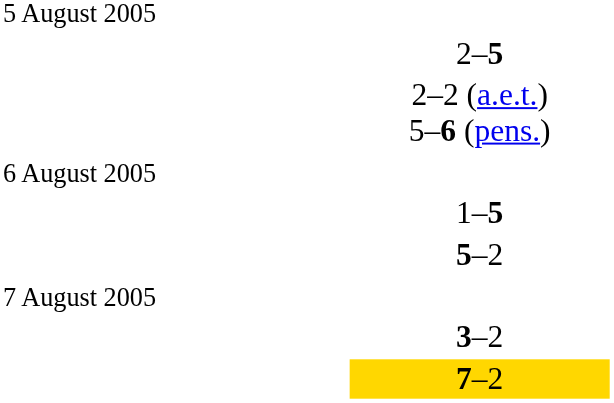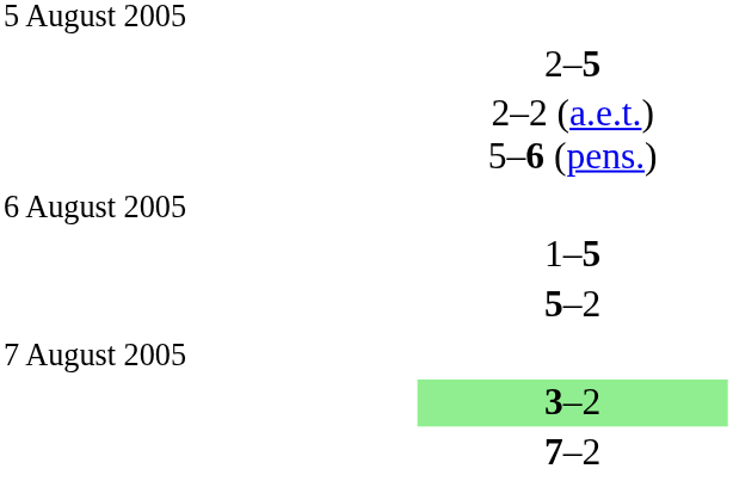3–2 | column 2: no background -> lightgreen background
7–2 | column 2: gold background -> no background
